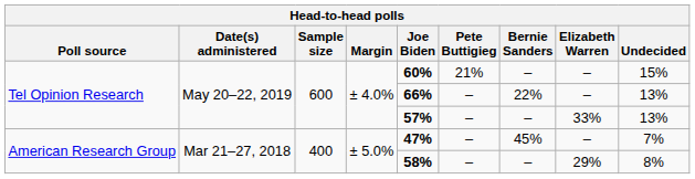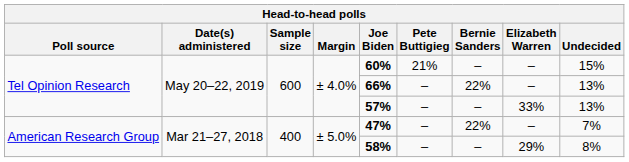row 6 | Bernie Sanders: 45% -> 22%
